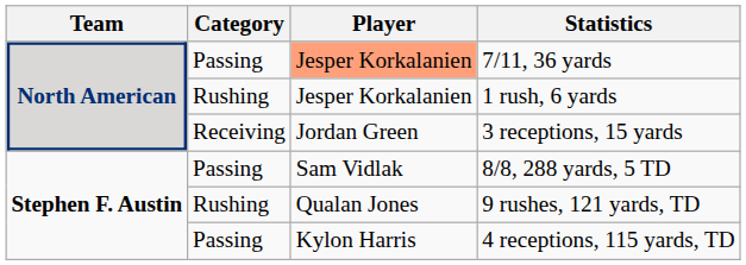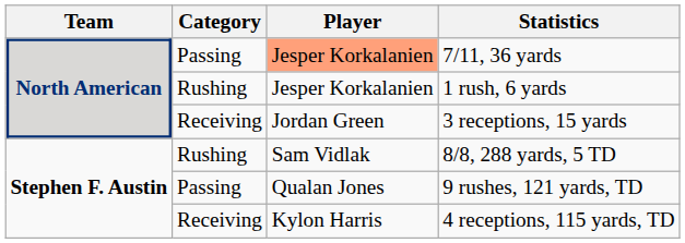8/8, 288 yards, 5 TD | Category: Passing -> Rushing
9 rushes, 121 yards, TD | Category: Rushing -> Passing
4 receptions, 115 yards, TD | Category: Passing -> Receiving
